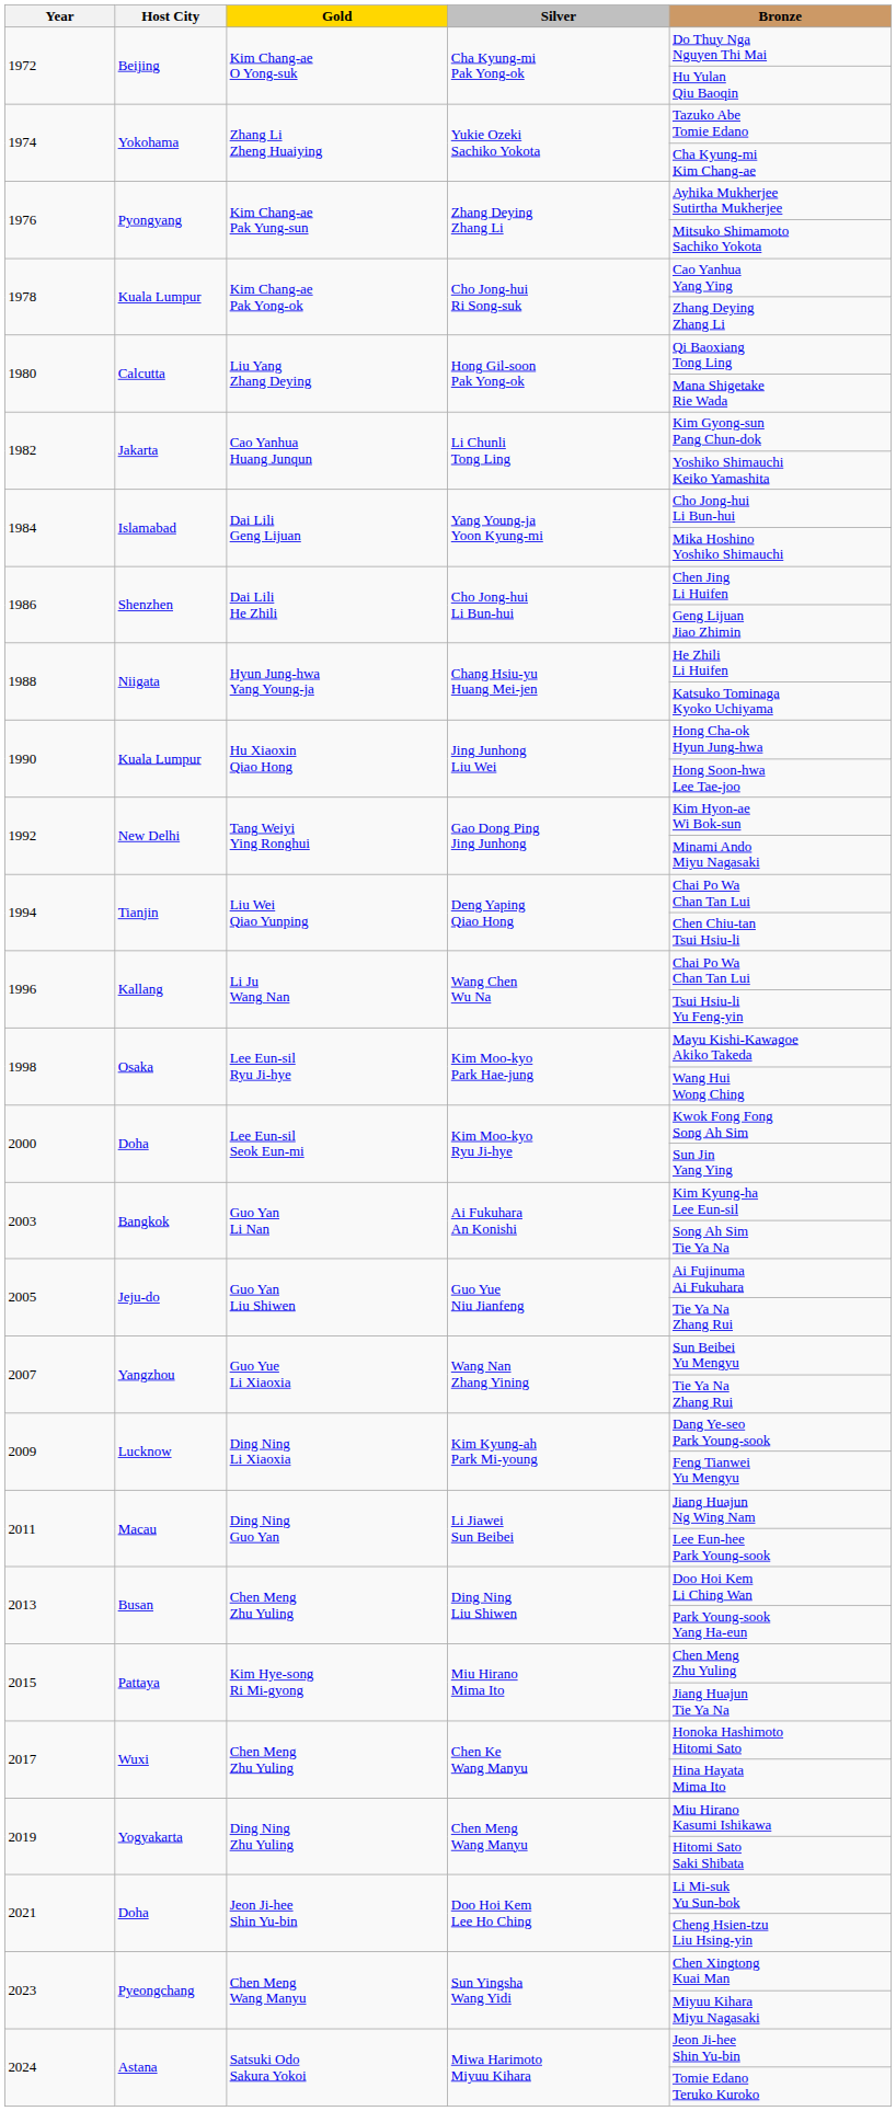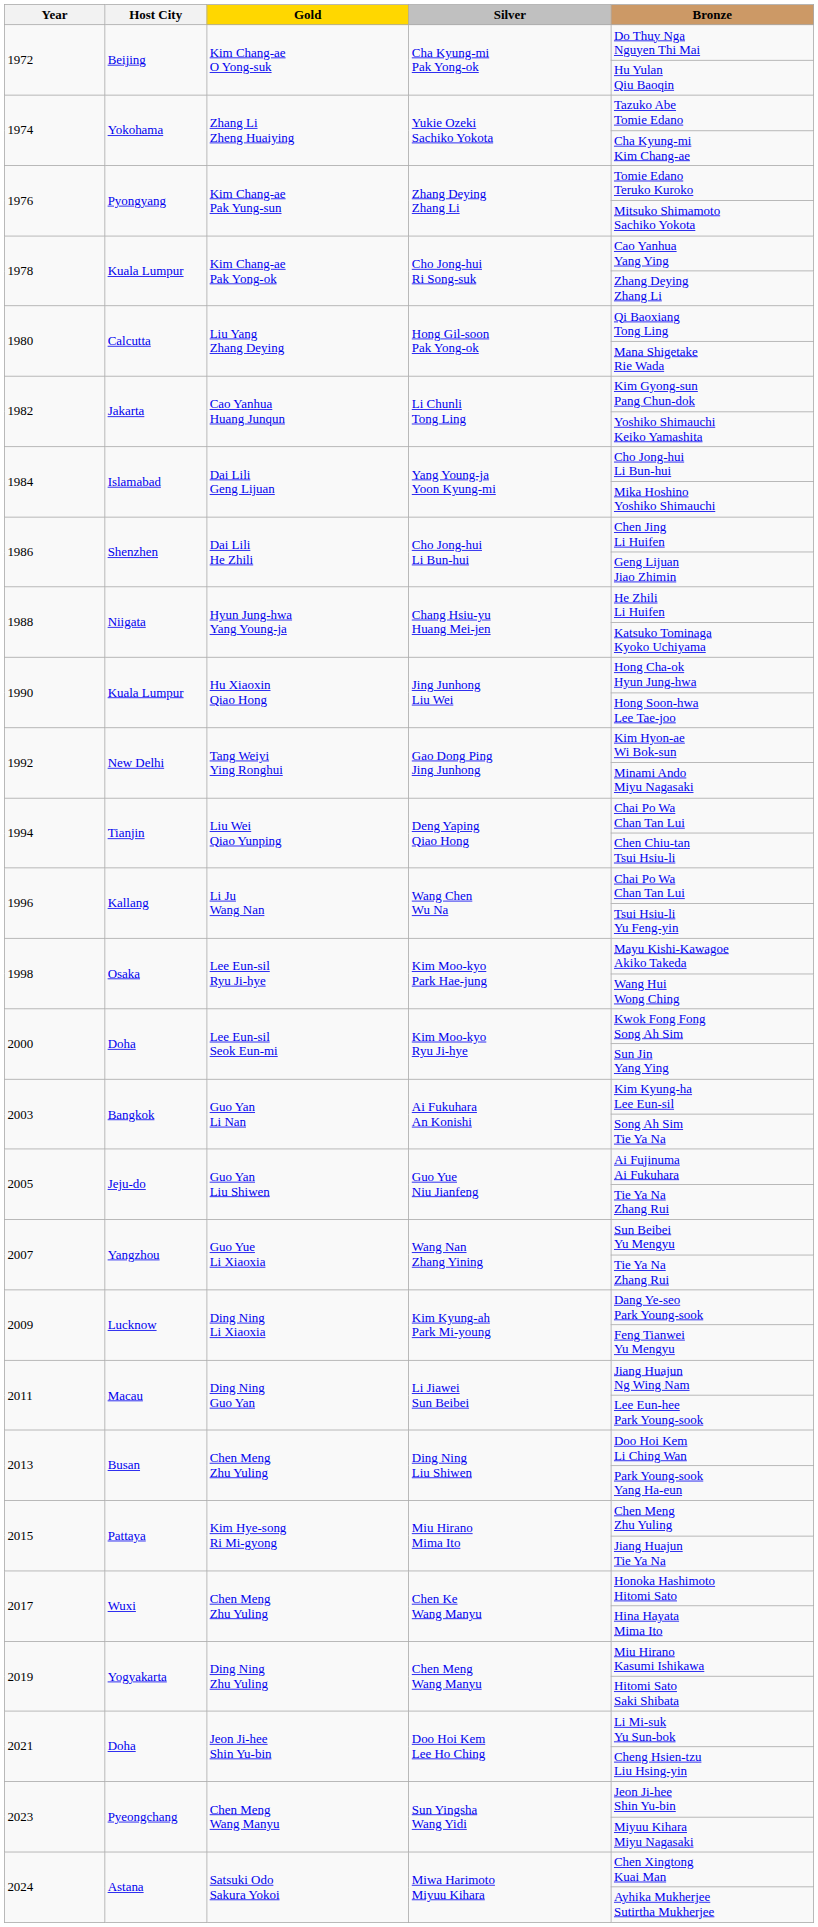row 6 | Bronze: Ayhika Mukherjee Sutirtha Mukherjee -> Tomie Edano Teruko Kuroko
row 52 | Bronze: Chen Xingtong Kuai Man -> Jeon Ji-hee Shin Yu-bin
row 54 | Bronze: Jeon Ji-hee Shin Yu-bin -> Chen Xingtong Kuai Man
row 55 | Bronze: Tomie Edano Teruko Kuroko -> Ayhika Mukherjee Sutirtha Mukherjee
